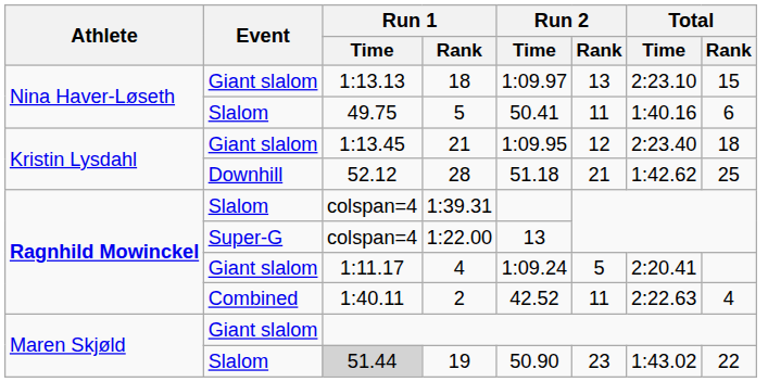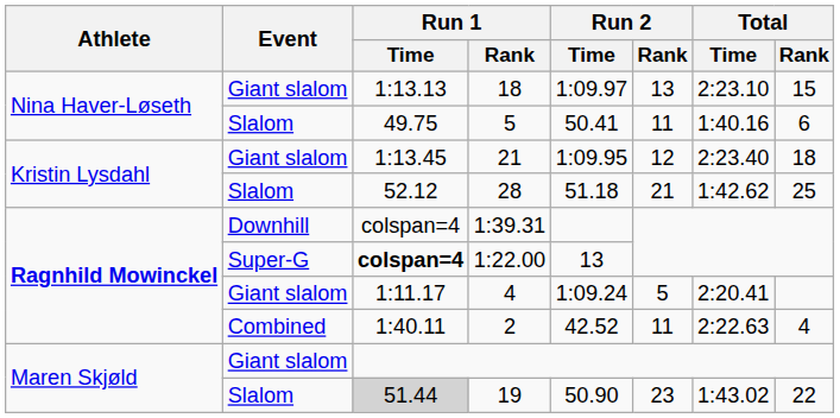28 | Event: Downhill -> Slalom
1:39.31 | Event: Slalom -> Downhill
1:22.00 | Run 1 / Time: normal -> bold
